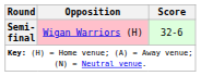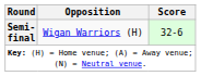Semi-final | Opposition: pink background -> no background
